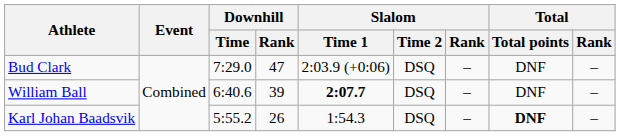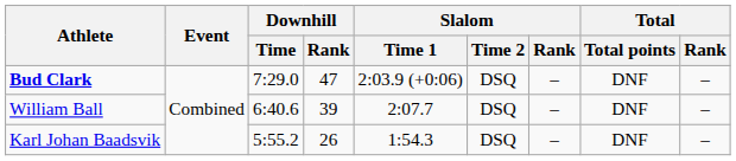row 3 | Athlete: normal -> bold
row 4 | Slalom / Time 1: bold -> normal
row 5 | Total / Total points: bold -> normal
